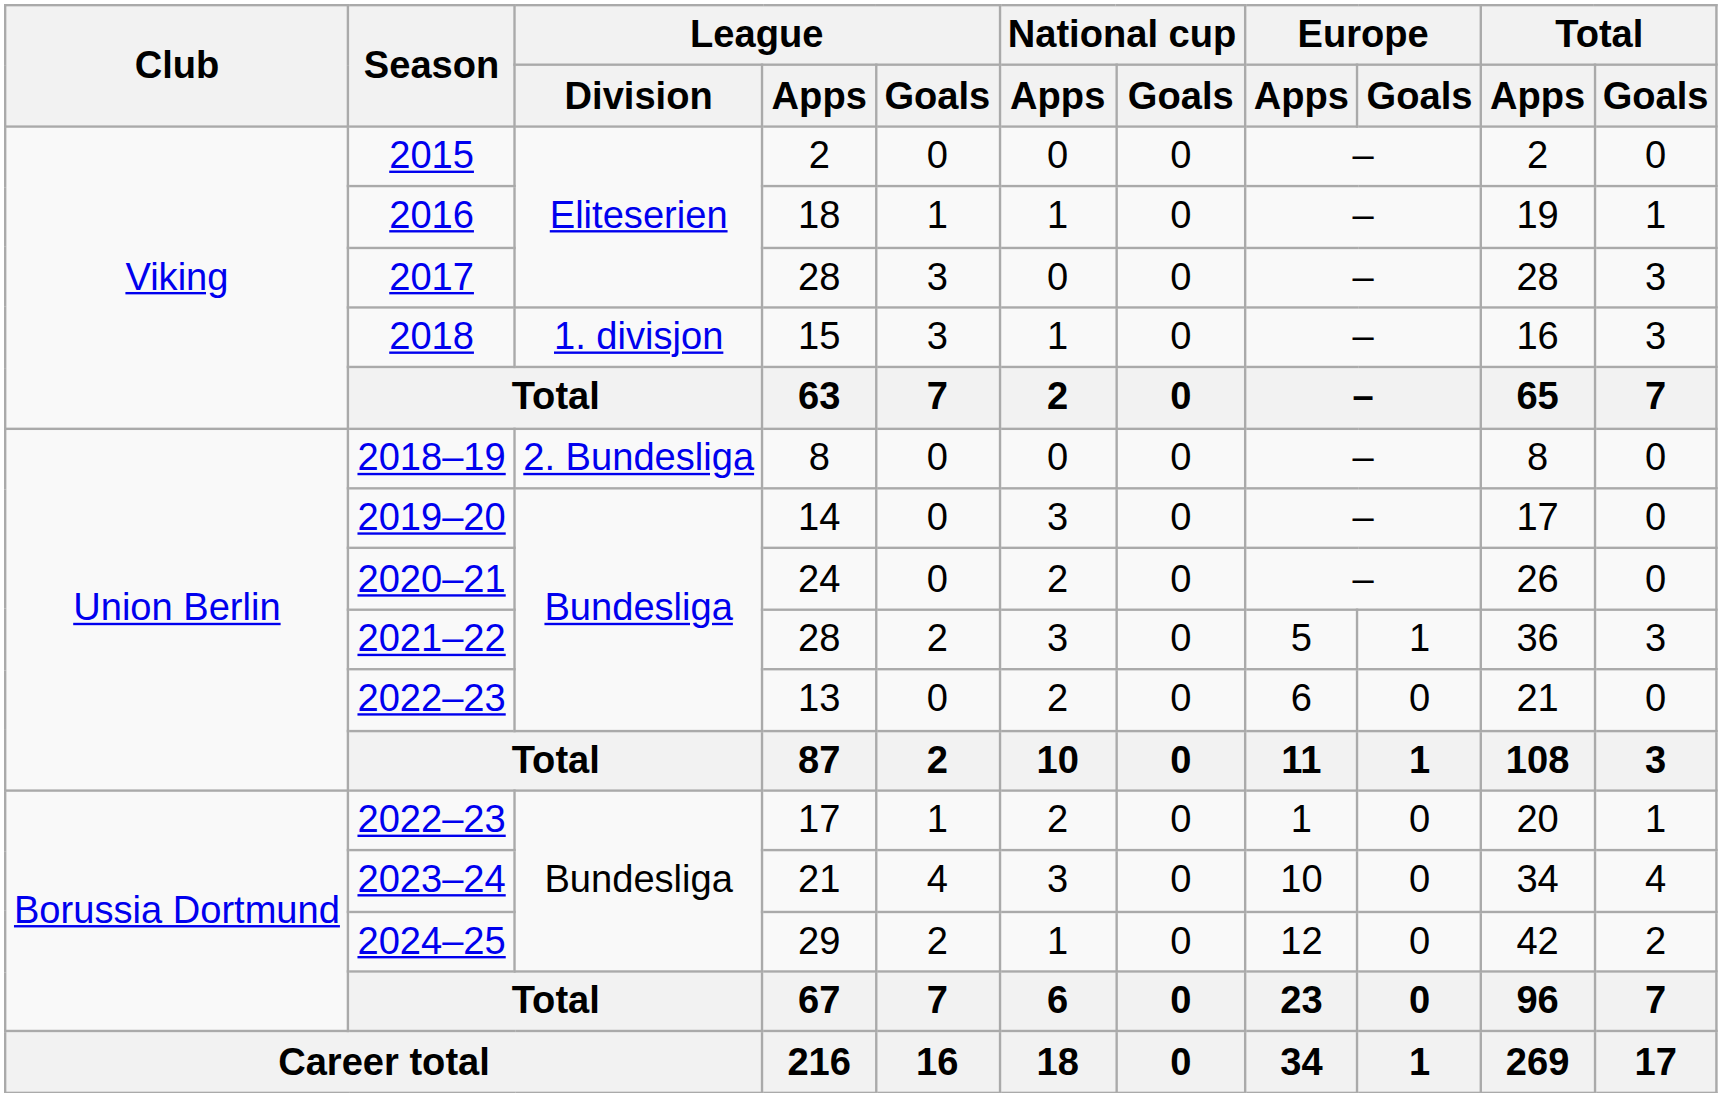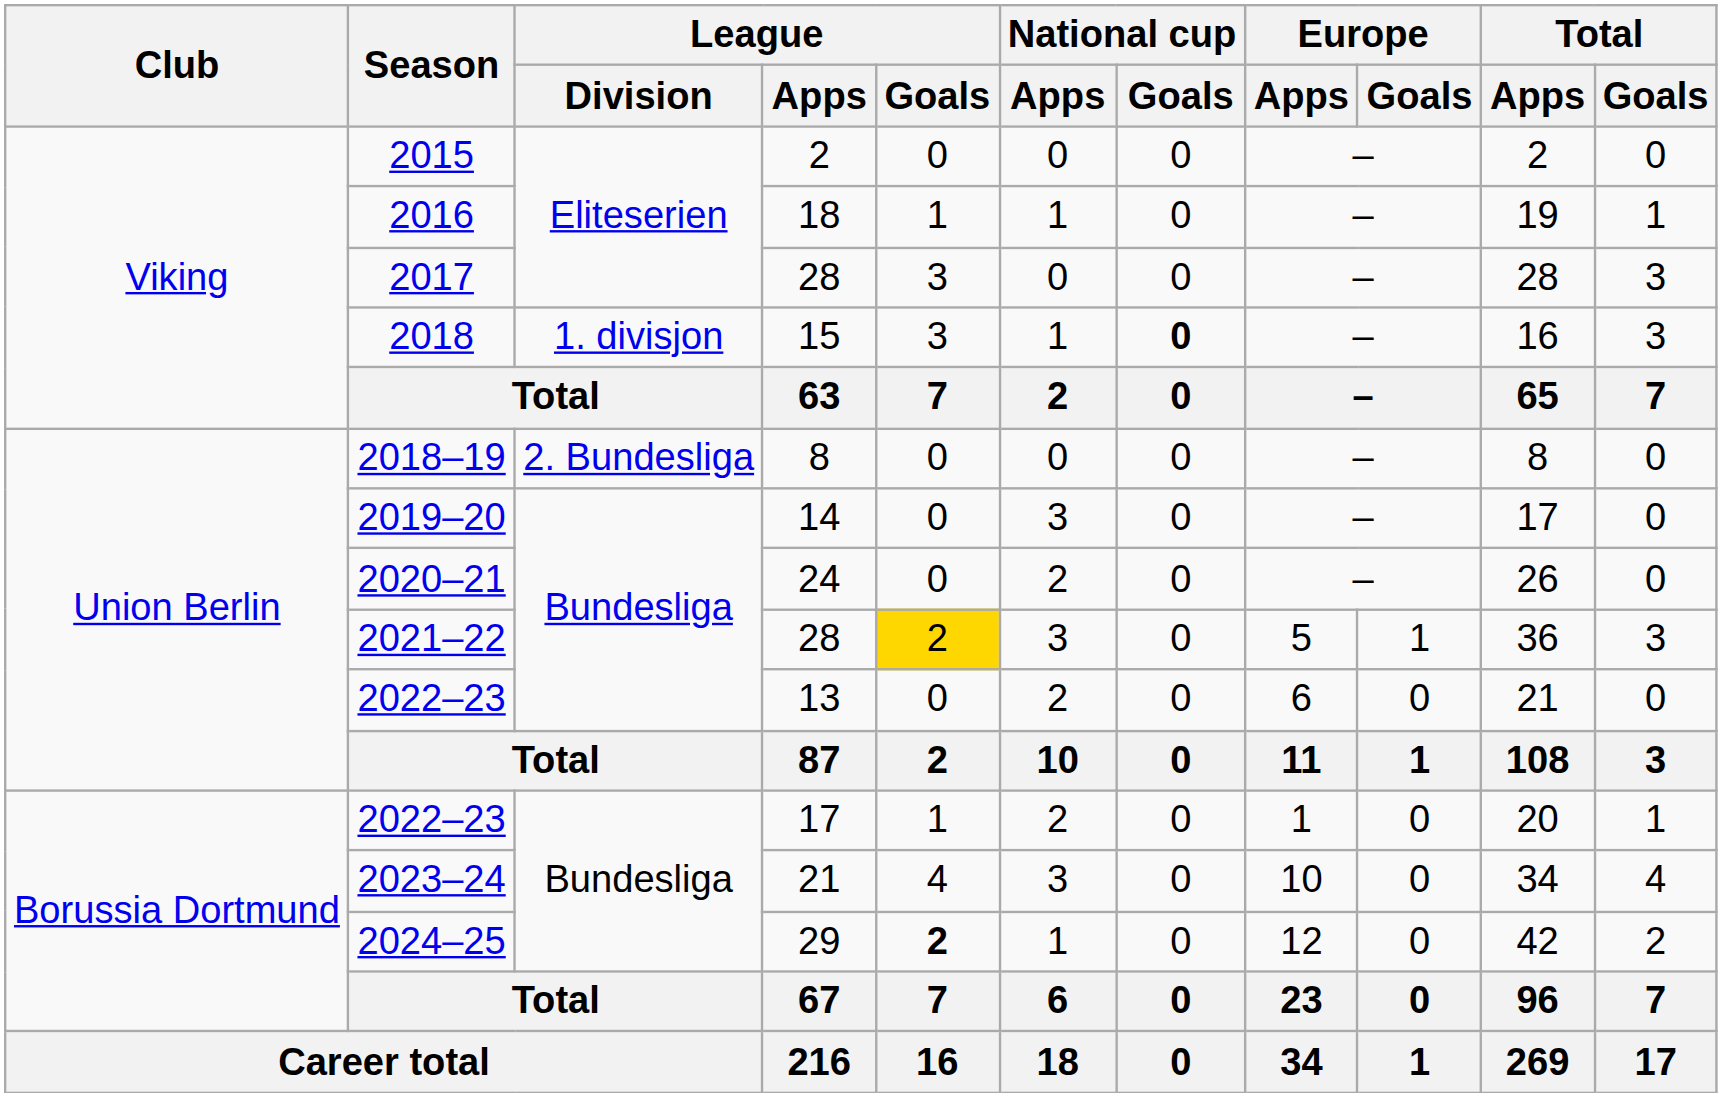2018 | National cup / Goals: normal -> bold
2021–22 | League / Goals: no background -> gold background
2024–25 | League / Goals: normal -> bold
